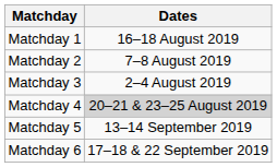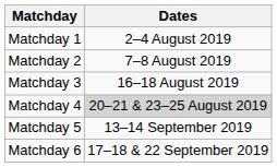Matchday 1 | Dates: 16–18 August 2019 -> 2–4 August 2019
Matchday 3 | Dates: 2–4 August 2019 -> 16–18 August 2019
